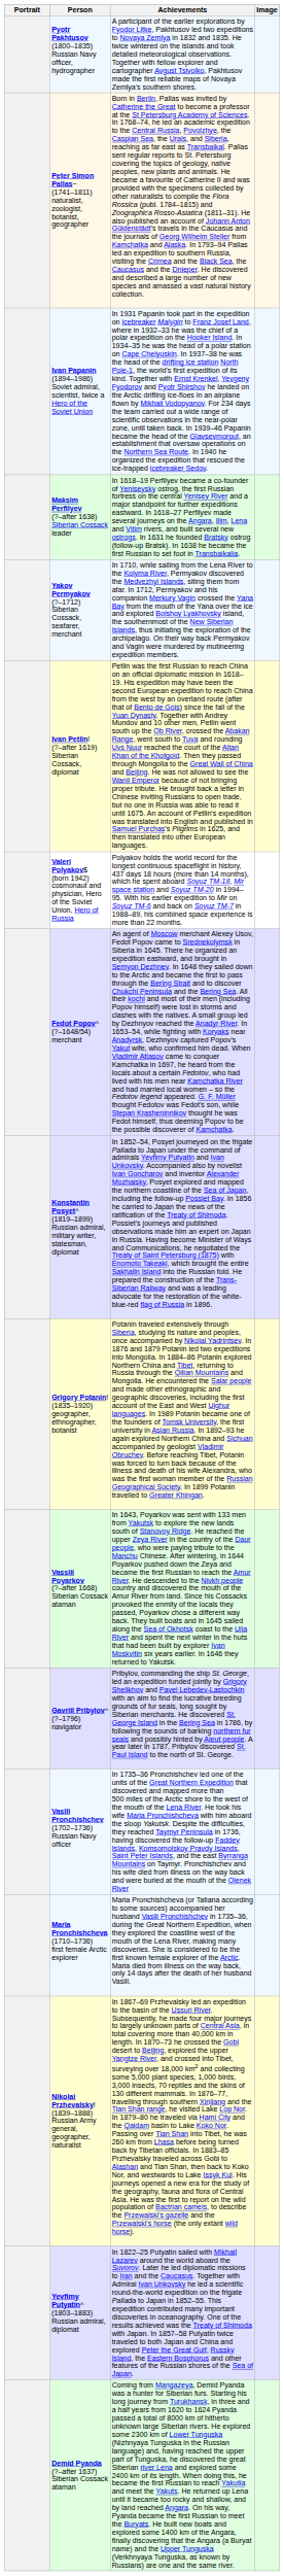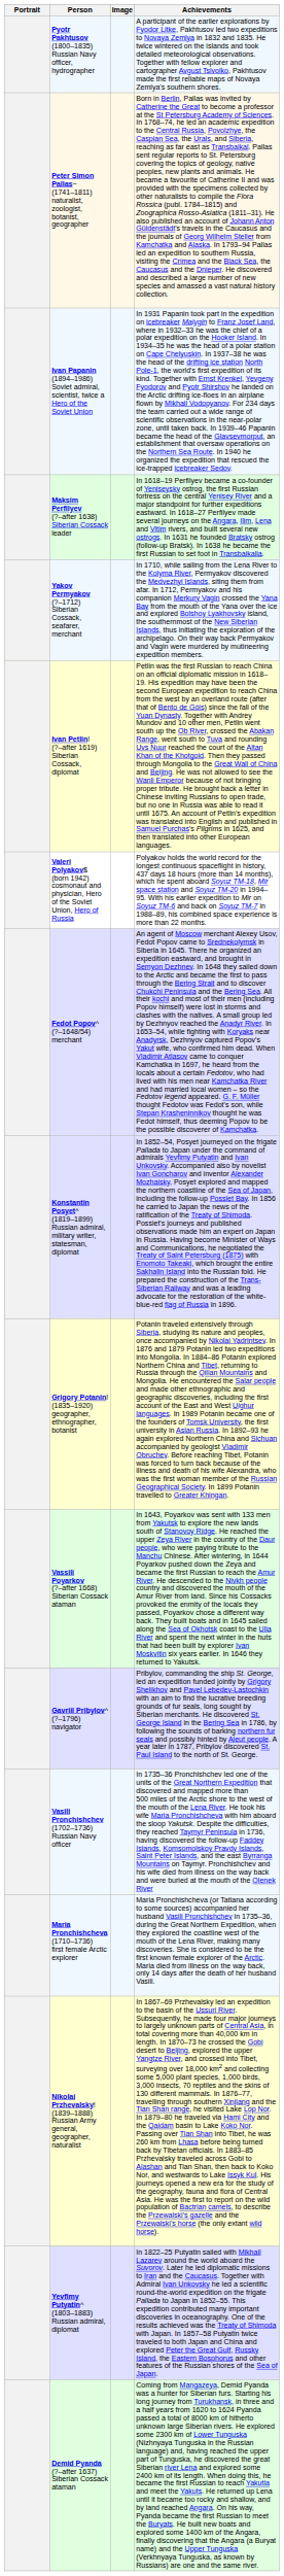columns swapped: Achievements <-> Image
